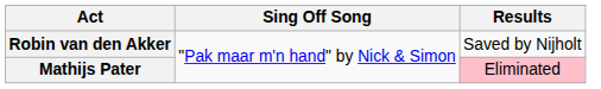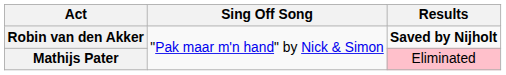Robin van den Akker | Results: normal -> bold
